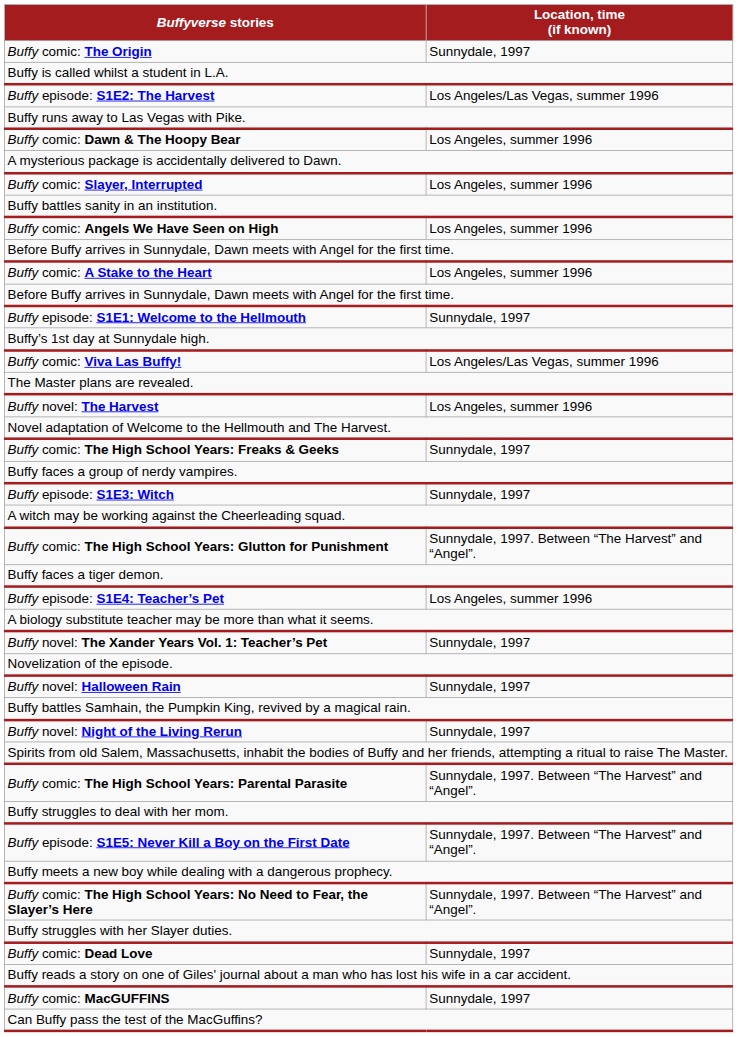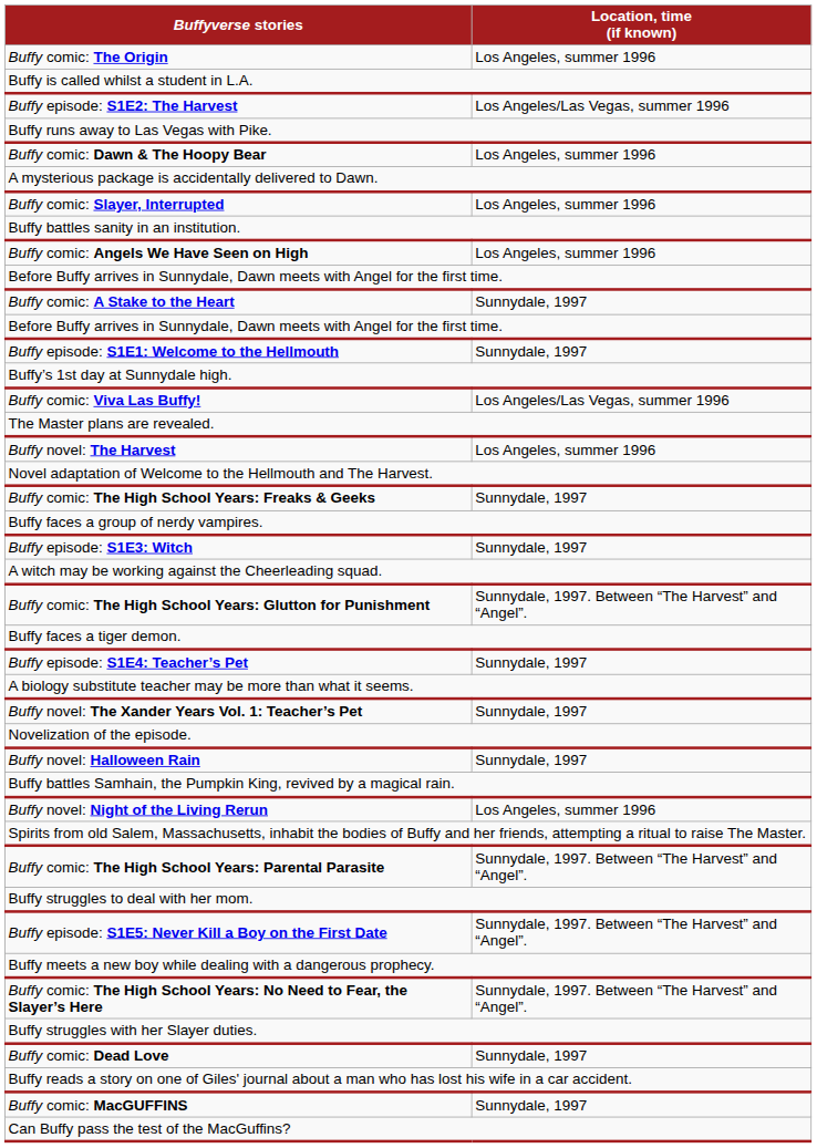row 2 | Location, time (if known): Sunnydale, 1997 -> Los Angeles, summer 1996
row 12 | Location, time (if known): Los Angeles, summer 1996 -> Sunnydale, 1997
row 26 | Location, time (if known): Los Angeles, summer 1996 -> Sunnydale, 1997
row 32 | Location, time (if known): Sunnydale, 1997 -> Los Angeles, summer 1996
